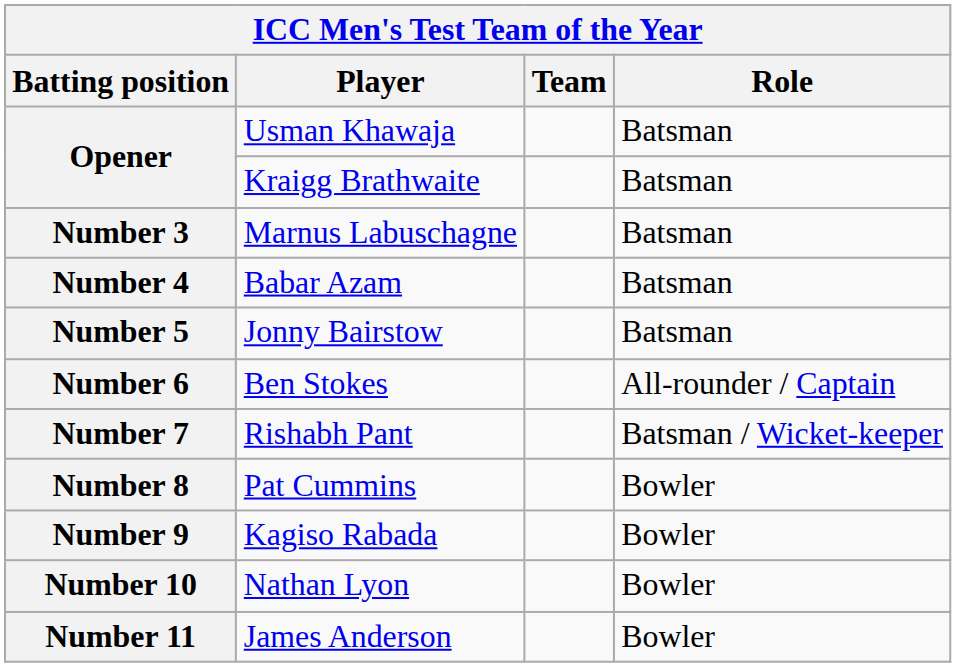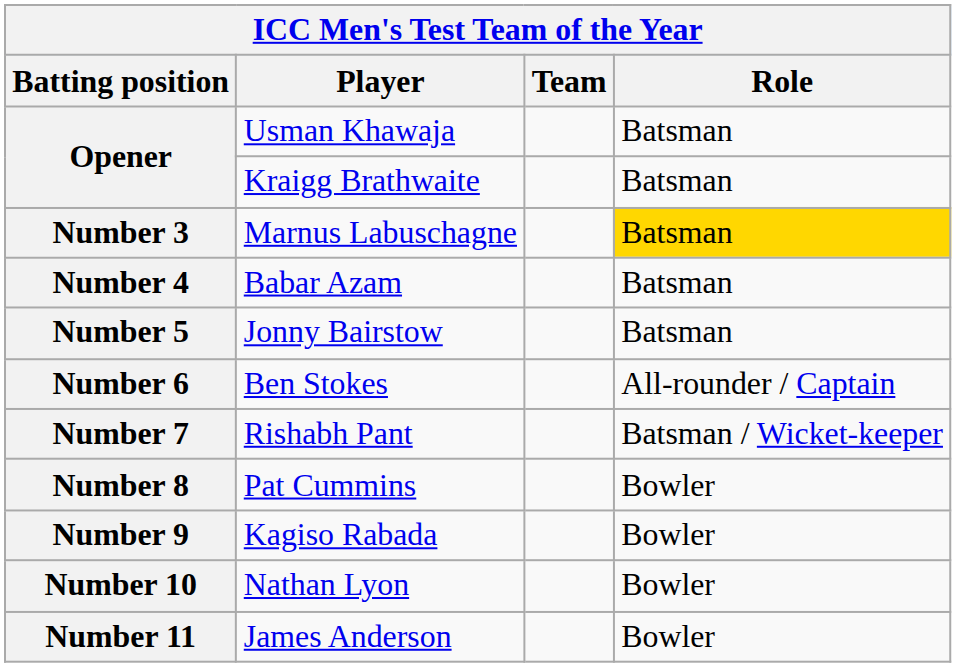Number 3 | Role: no background -> gold background
